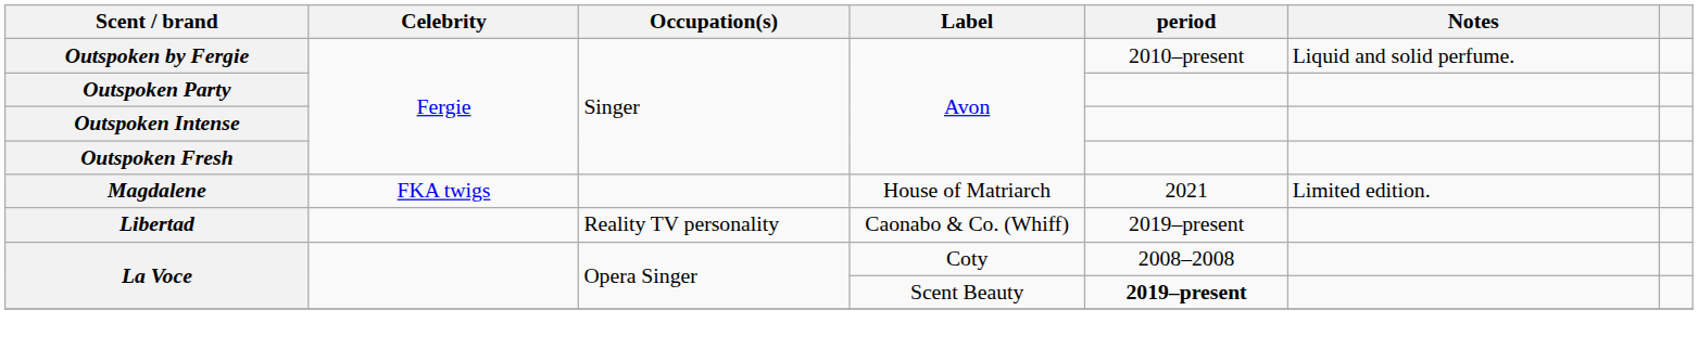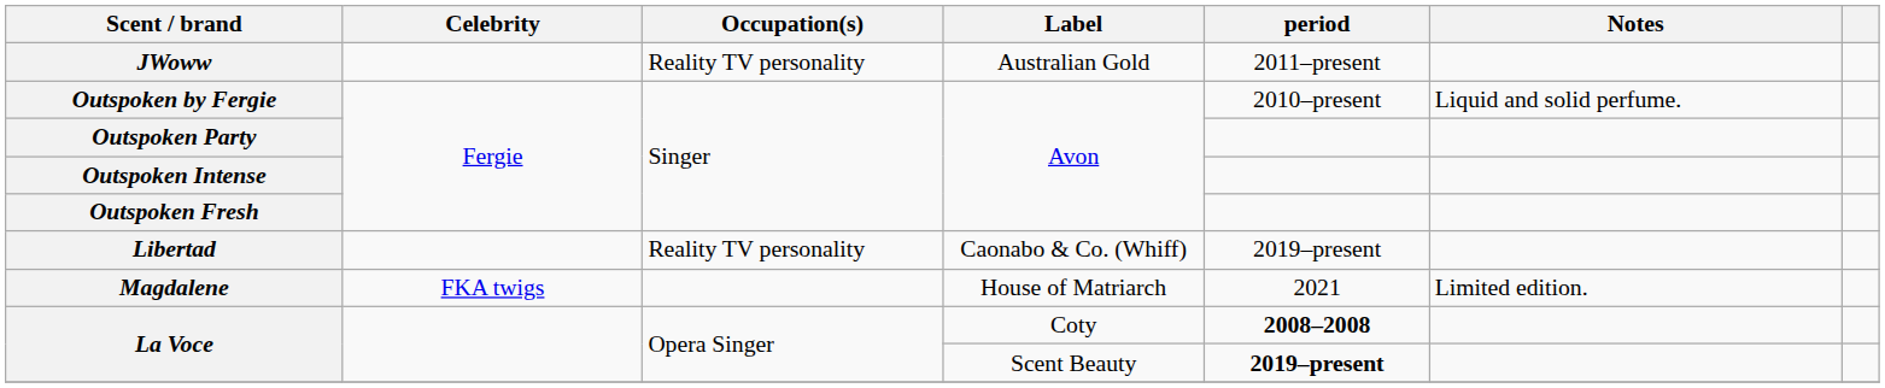+ row: JWoww | Reality TV personality | Australian Gold | 2011–present
rows swapped: Libertad <-> Magdalene
La Voce / Coty | period: normal -> bold
